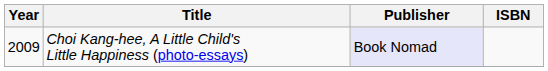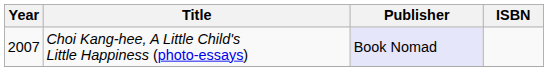row 2 | Year: 2009 -> 2007
